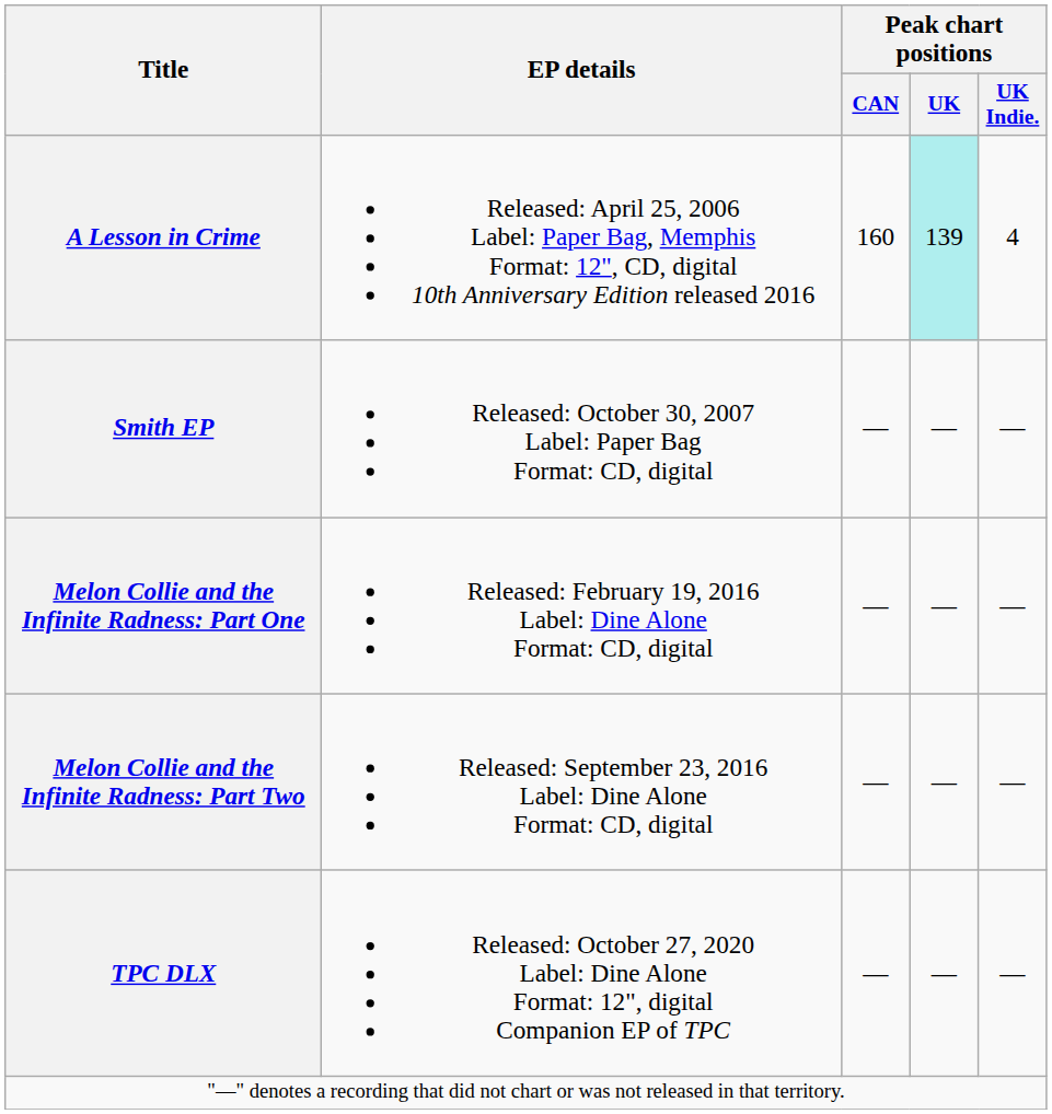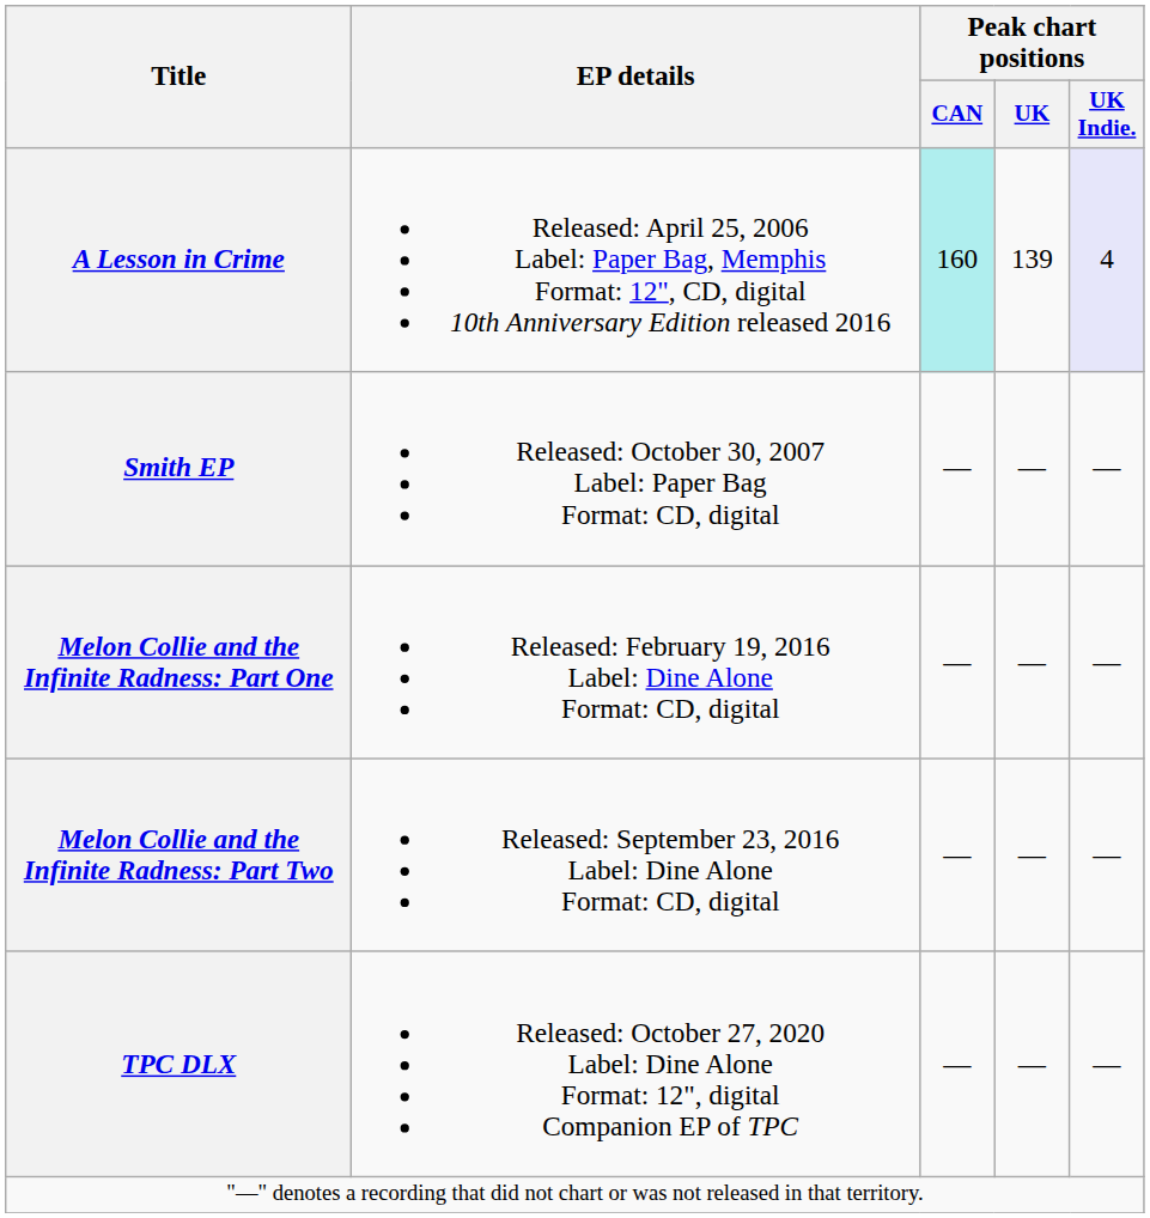A Lesson in Crime | Peak chart positions / CAN: no background -> paleturquoise background
A Lesson in Crime | Peak chart positions / UK: paleturquoise background -> no background
A Lesson in Crime | Peak chart positions / UK Indie.: no background -> lavender background
